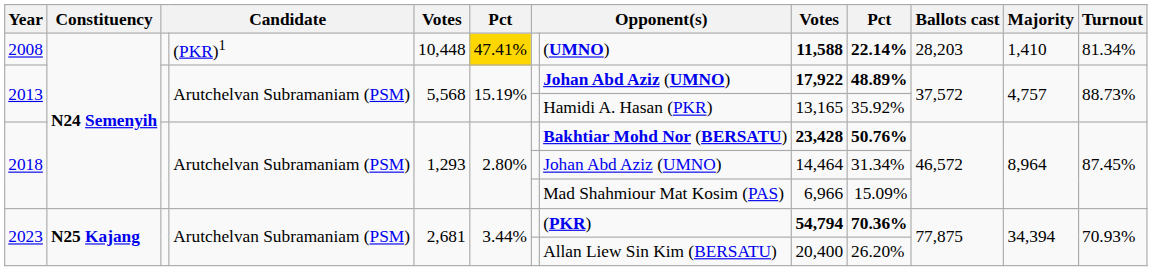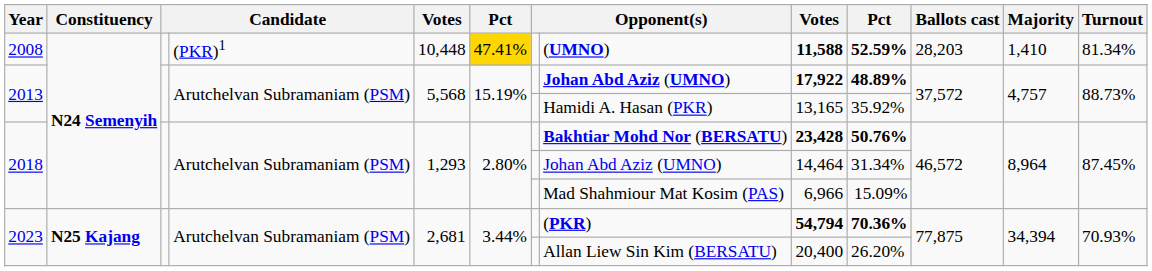2008 | column 10: 22.14% -> 52.59%
